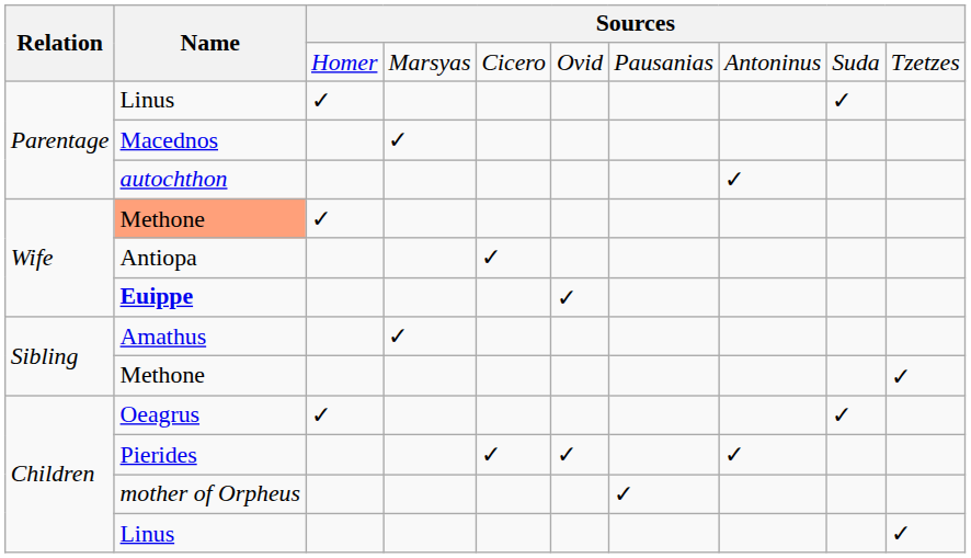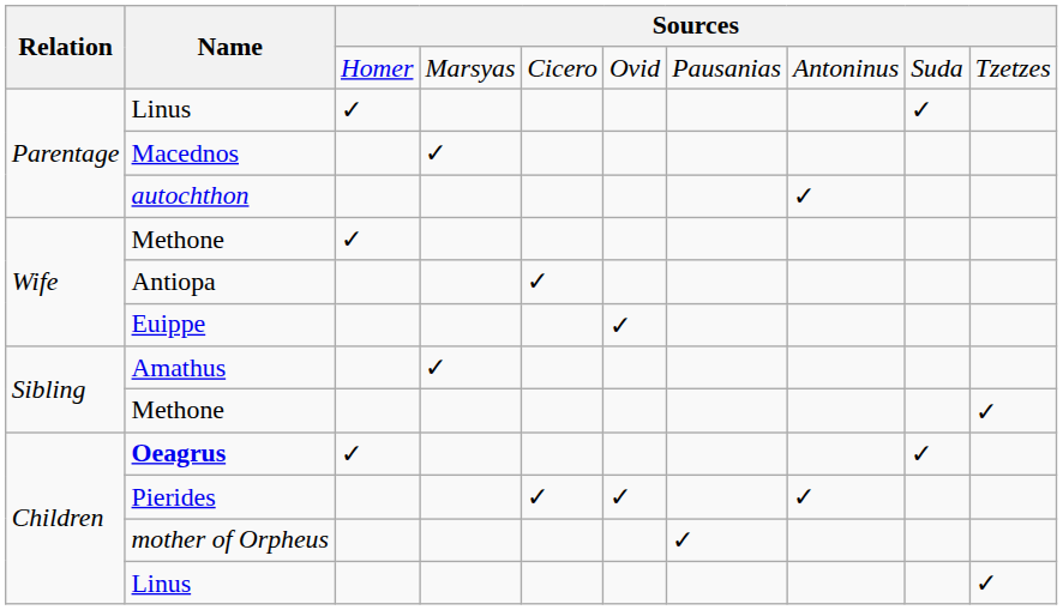Wife / Methone | Name: lightsalmon background -> no background
Euippe | Name: bold -> normal
Oeagrus | Name: normal -> bold
